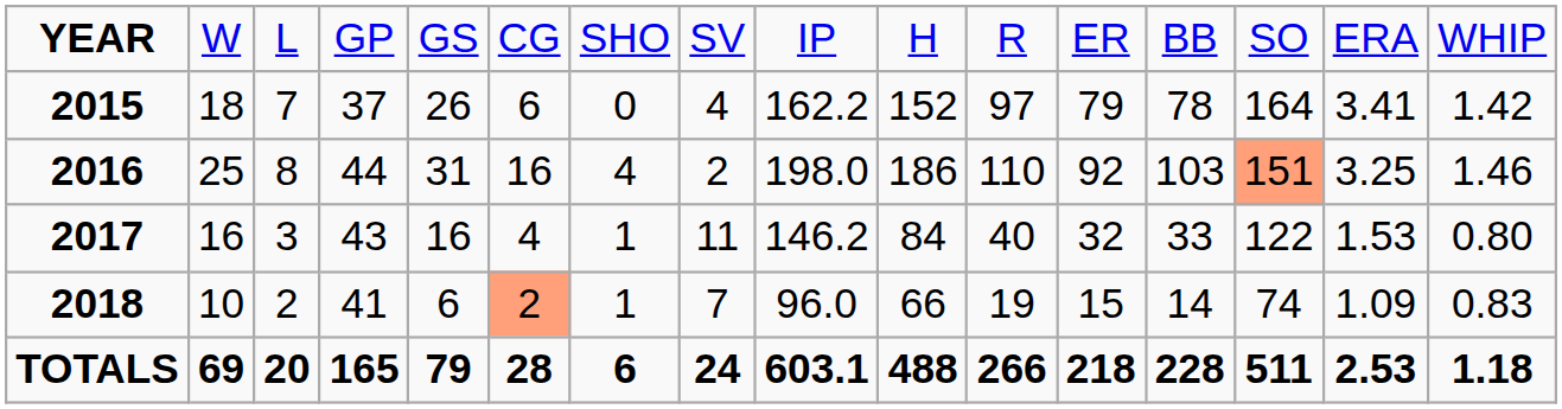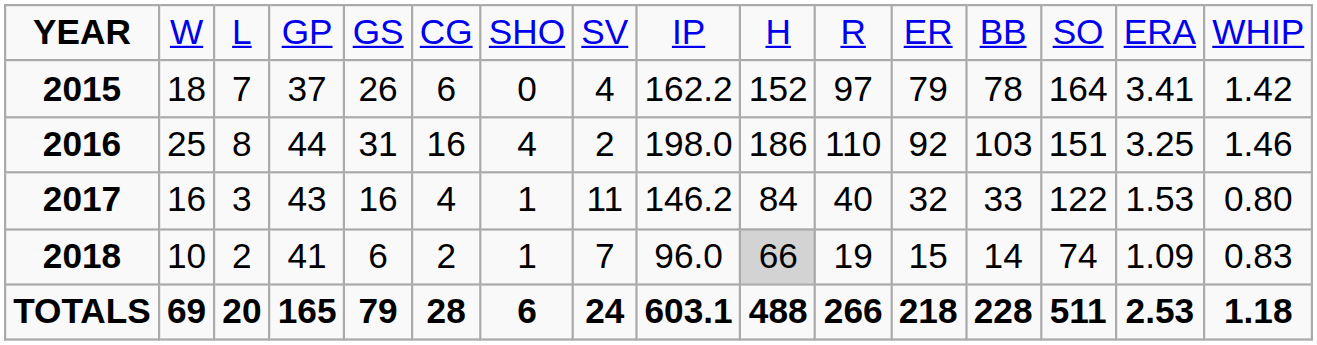2016 | column 14: lightsalmon background -> no background
2018 | column 6: lightsalmon background -> no background
2018 | column 10: no background -> lightgrey background
